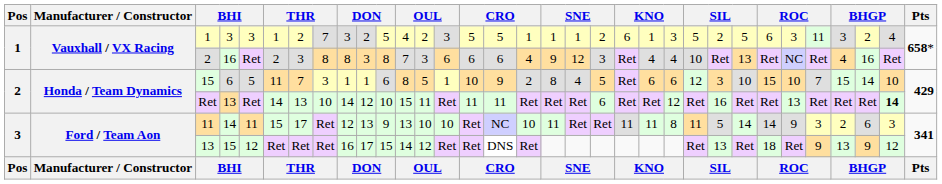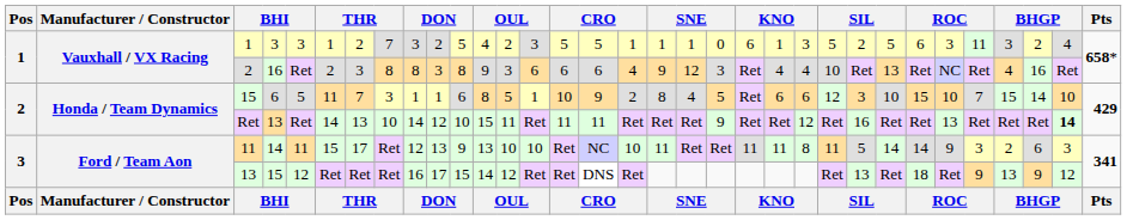row 2 | column 20: 2 -> 0
row 3 | column 12: 7 -> 9
row 5 | column 20: 6 -> 9
